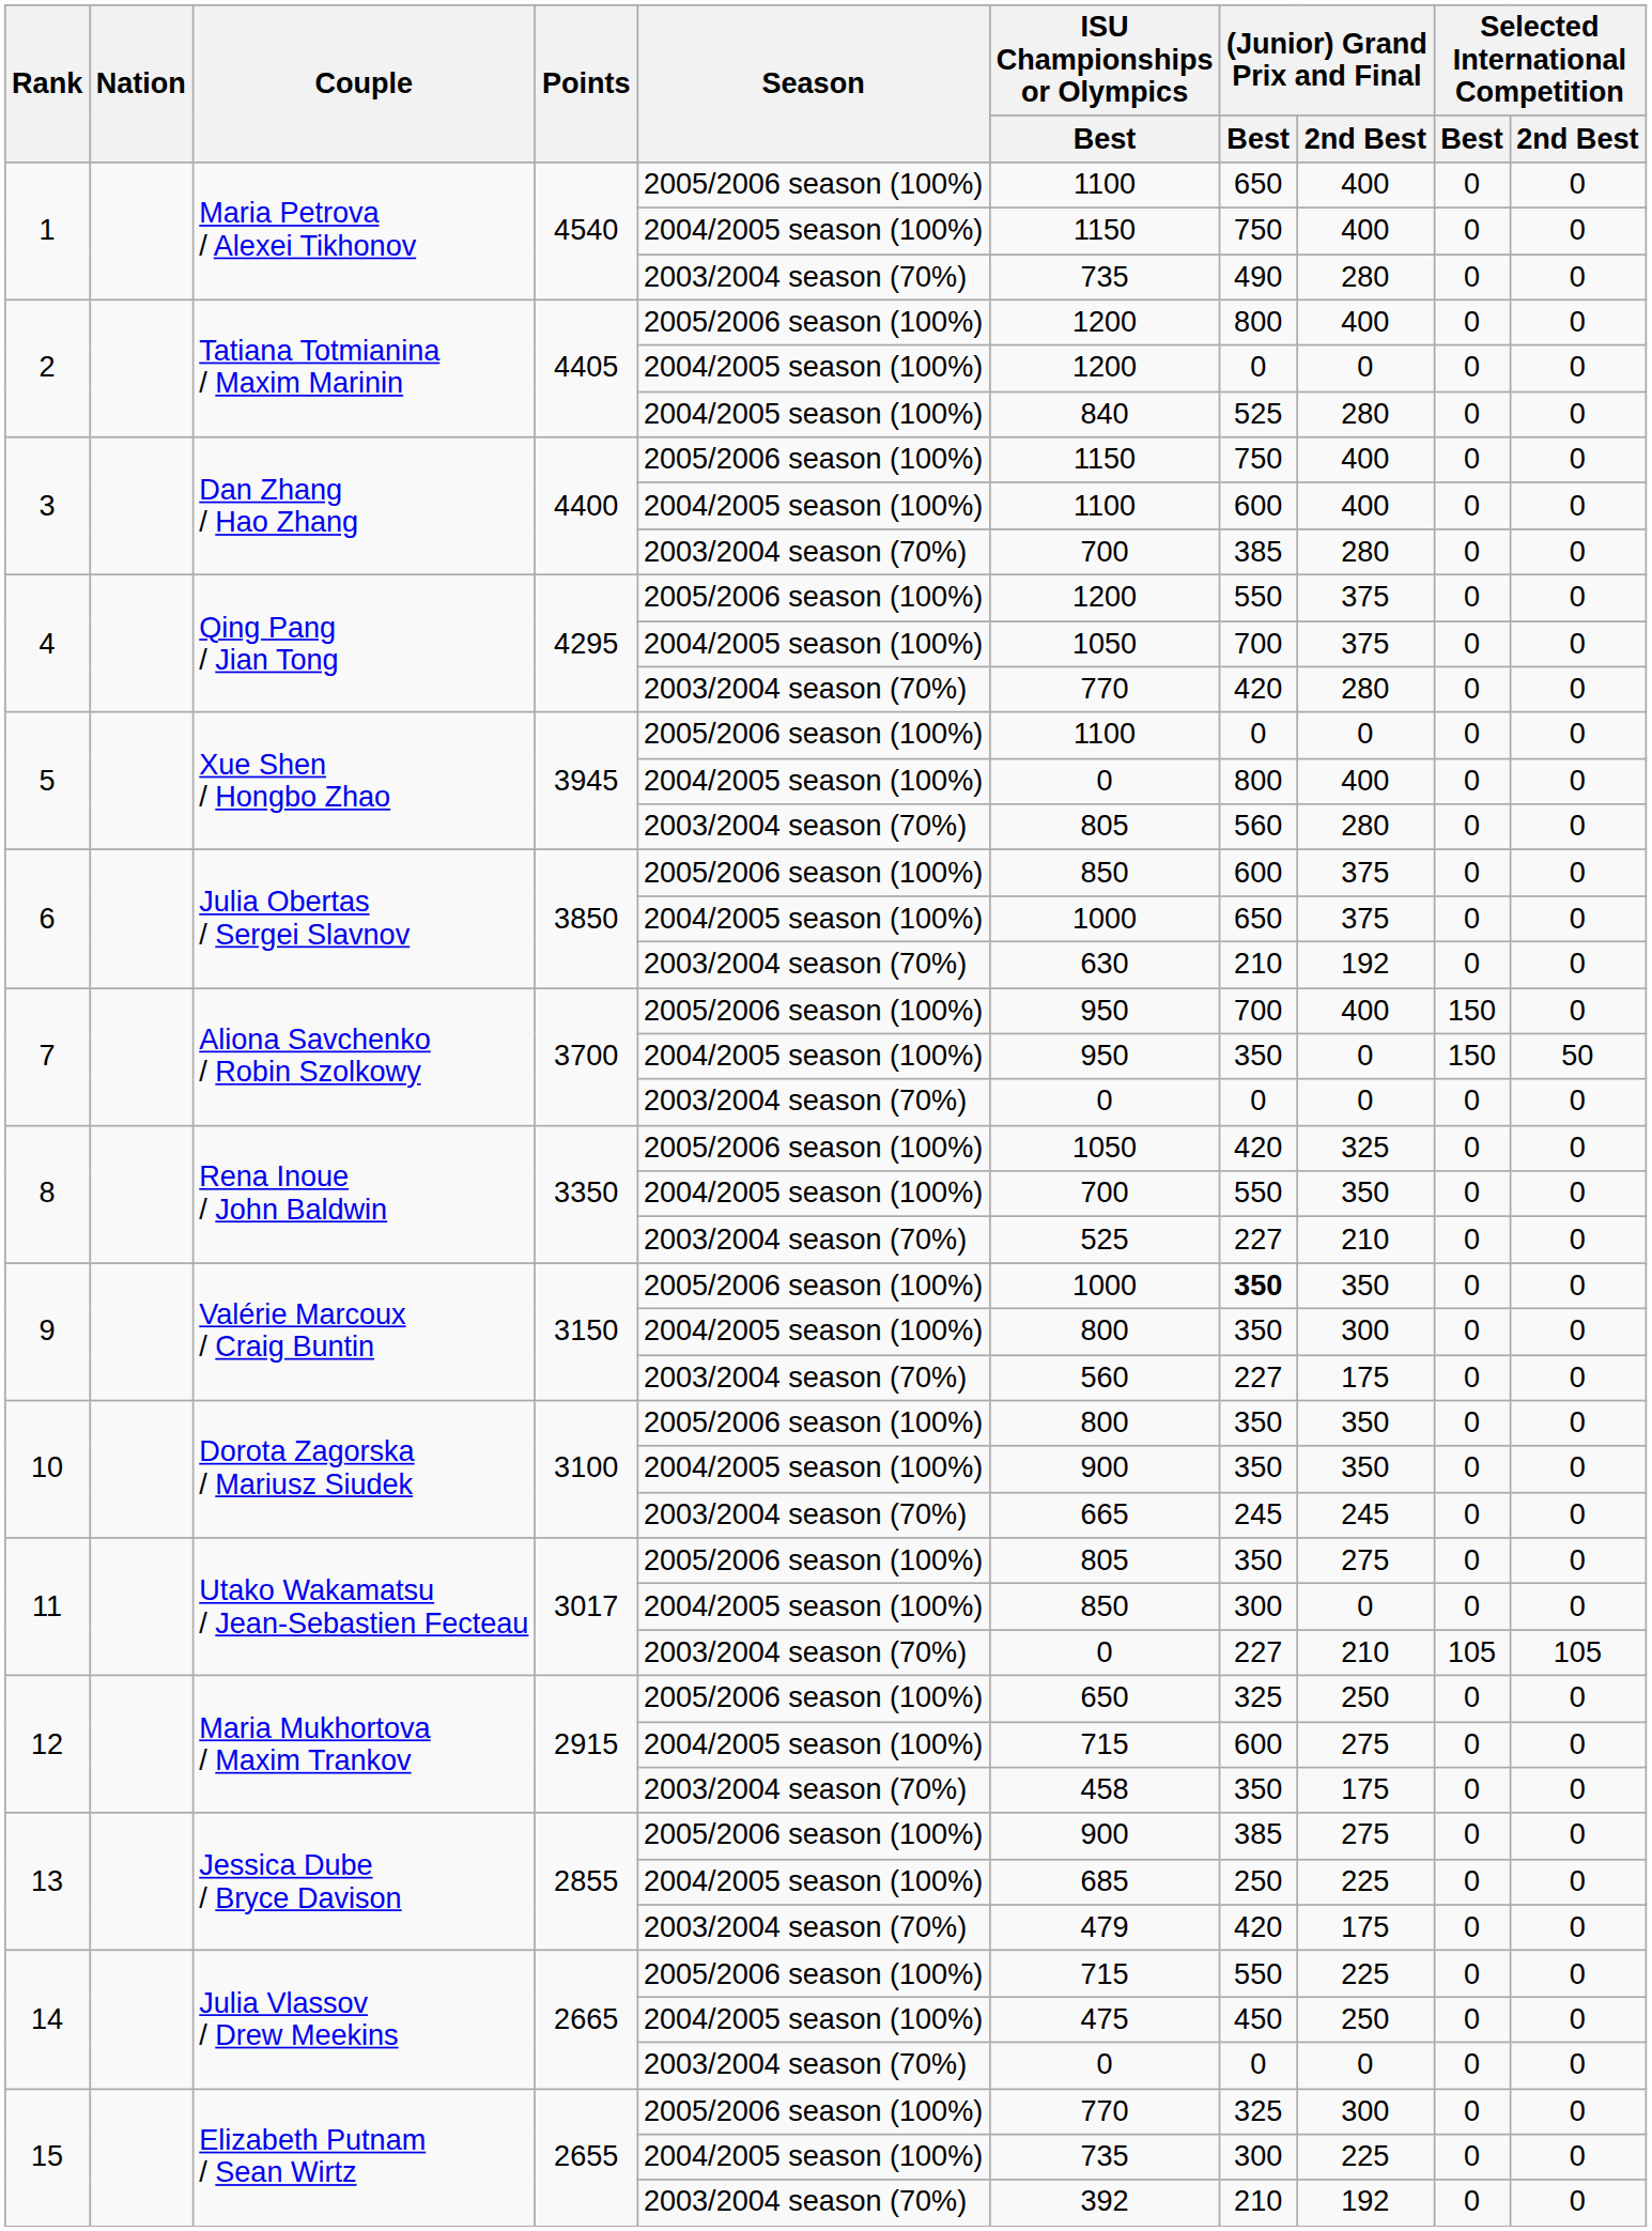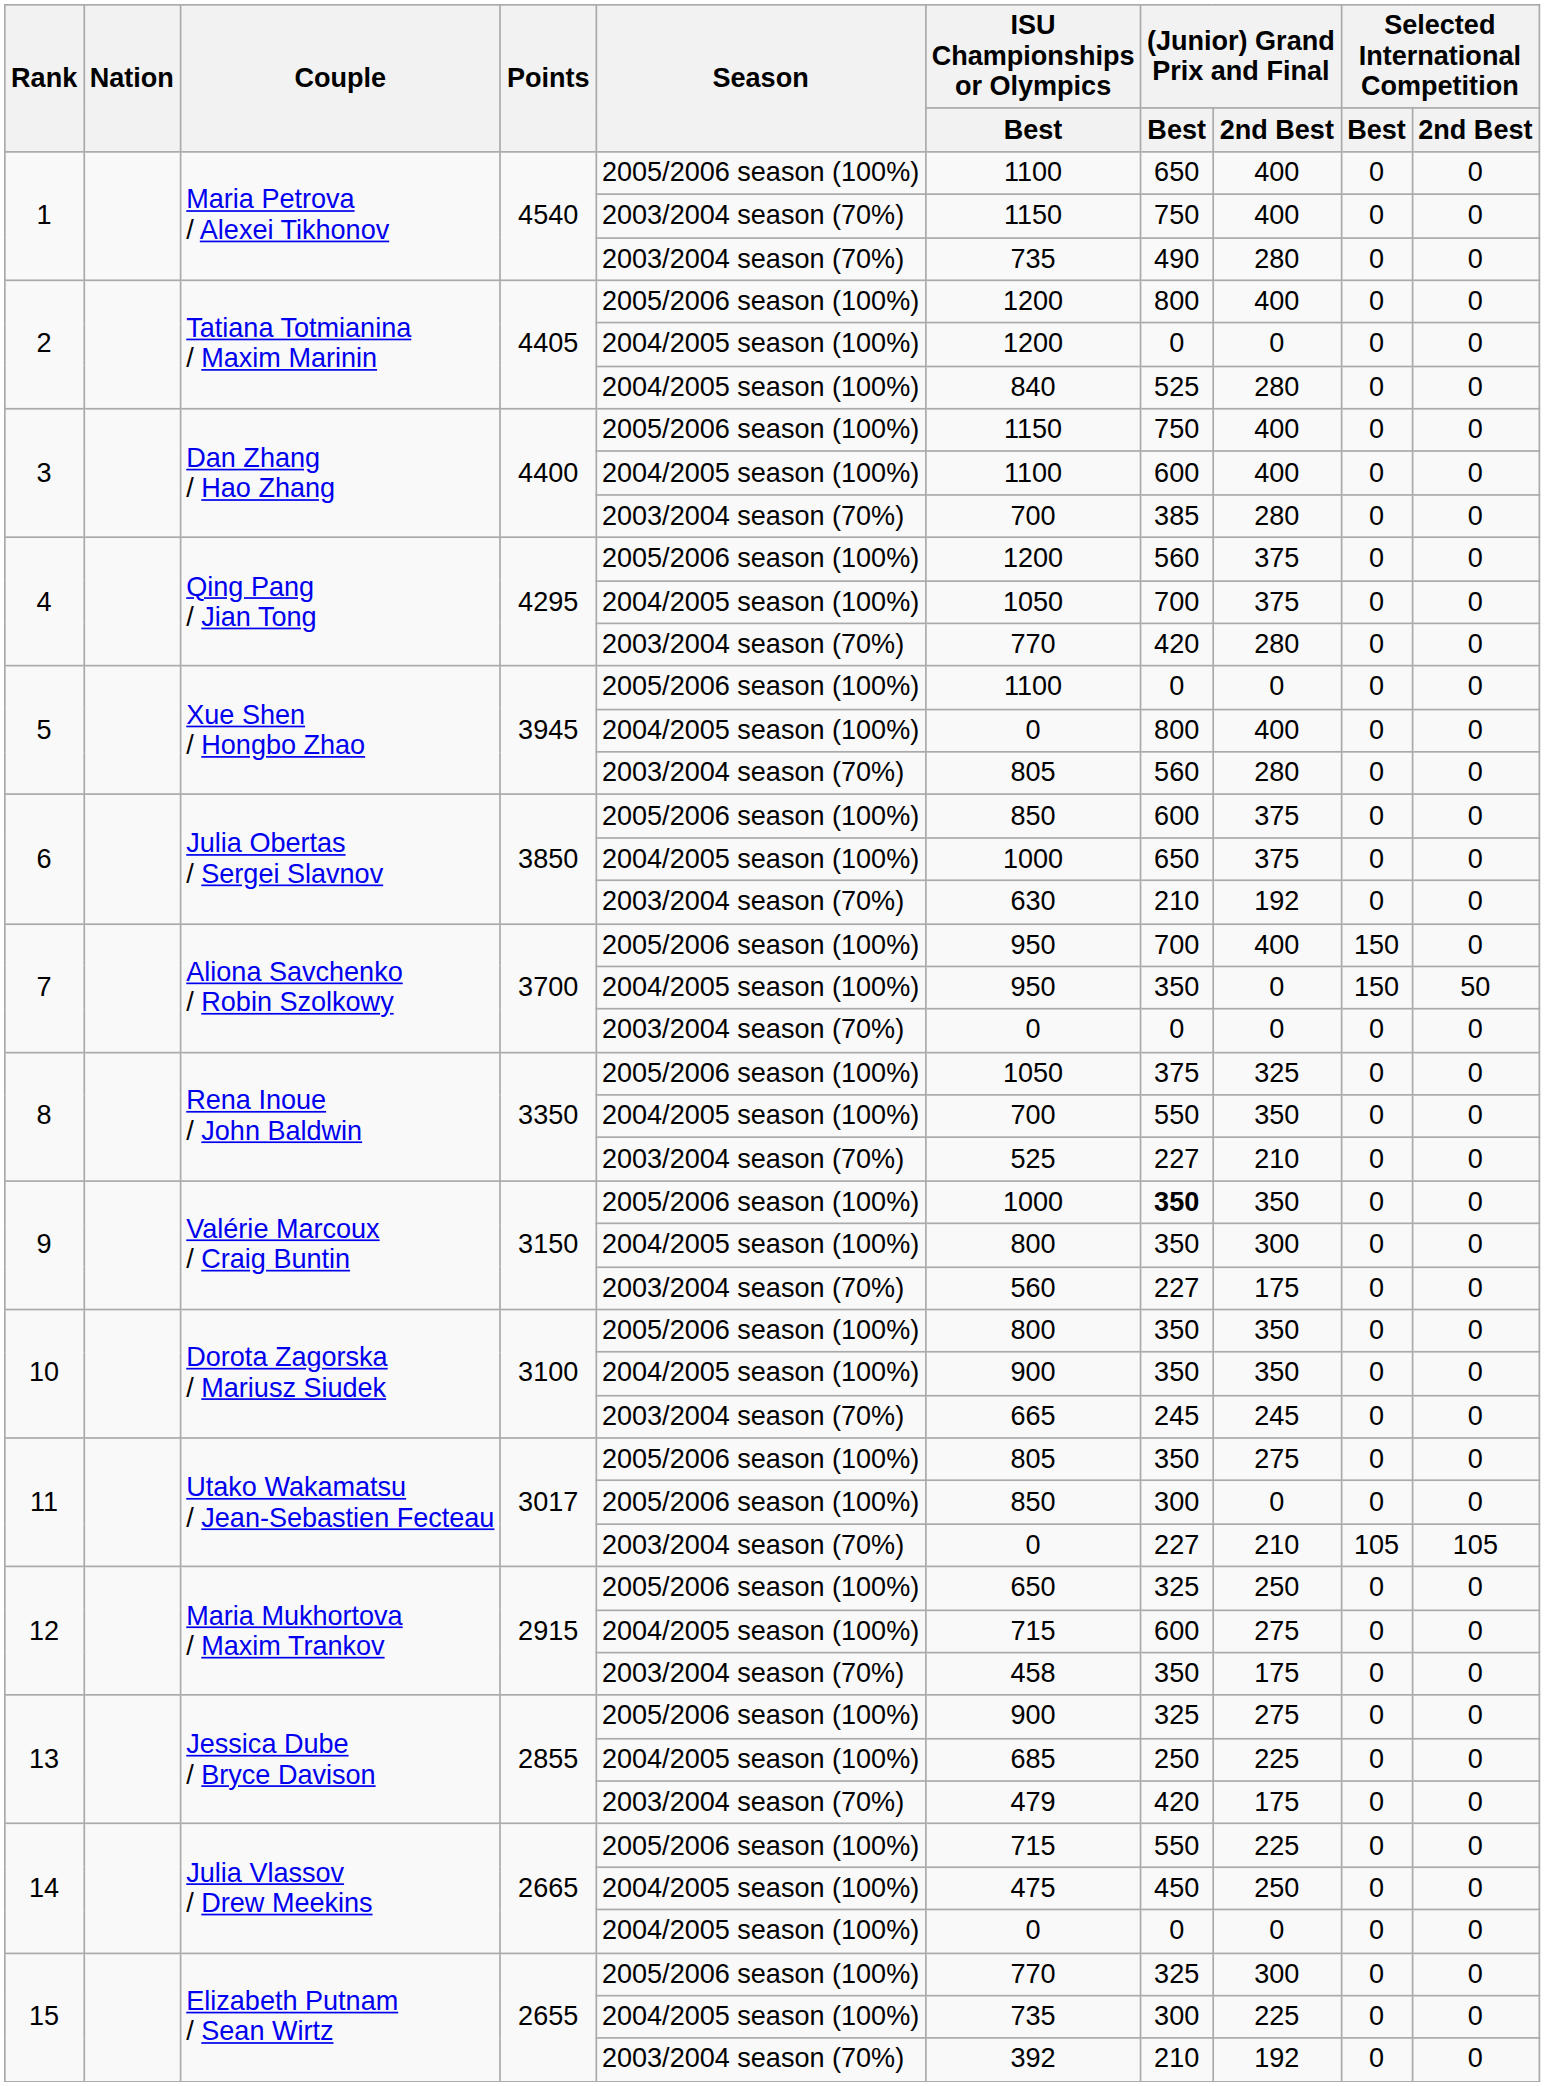row 4 | Season: 2004/2005 season (100%) -> 2003/2004 season (70%)
row 12 | (Junior) Grand Prix and Final / Best: 550 -> 560
row 24 | (Junior) Grand Prix and Final / Best: 420 -> 375
row 34 | Season: 2004/2005 season (100%) -> 2005/2006 season (100%)
row 39 | (Junior) Grand Prix and Final / Best: 385 -> 325
row 44 | Season: 2003/2004 season (70%) -> 2004/2005 season (100%)
